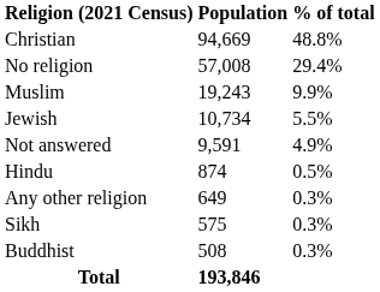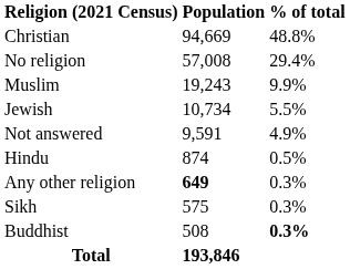Any other religion | Population: normal -> bold
Buddhist | % of total: normal -> bold
